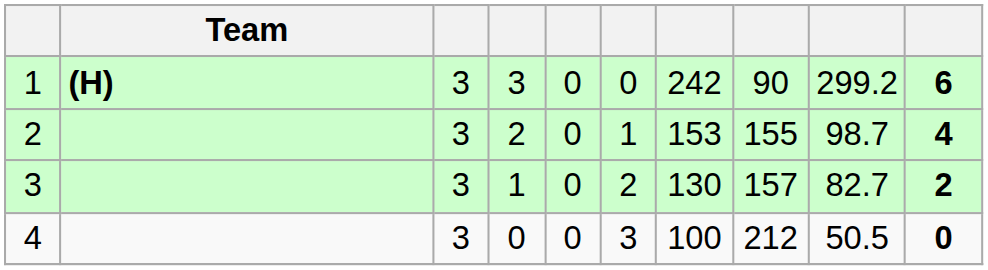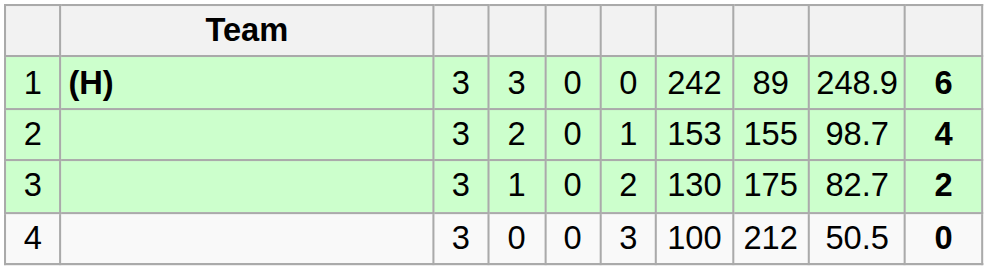row 2 | column 8: 90 -> 89
row 2 | column 9: 299.2 -> 248.9
row 4 | column 8: 157 -> 175
